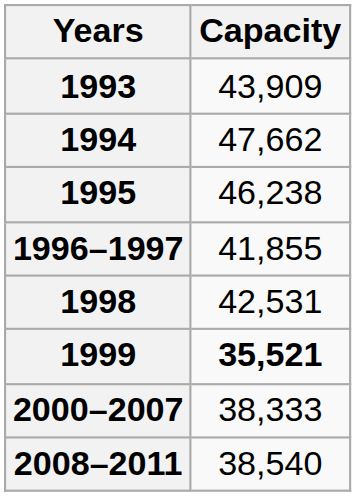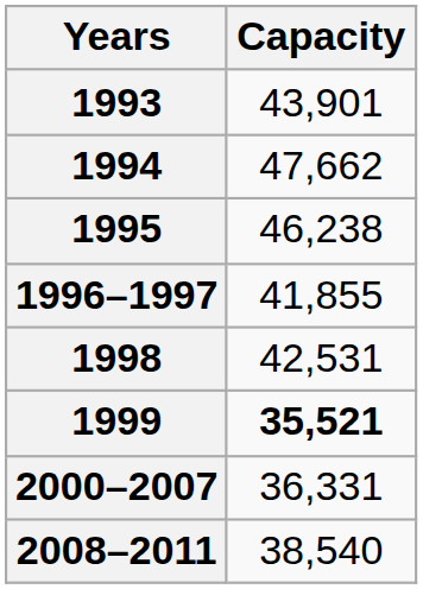1993 | Capacity: 43,909 -> 43,901
2000–2007 | Capacity: 38,333 -> 36,331
